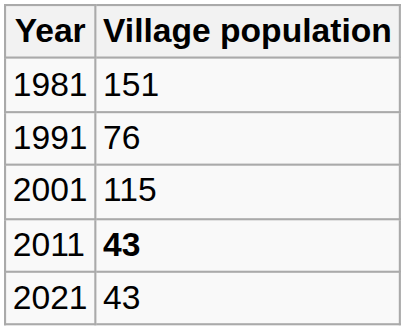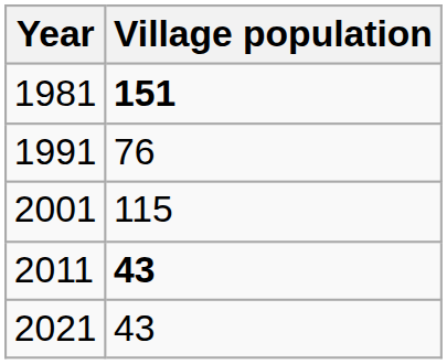1981 | Village population: normal -> bold
